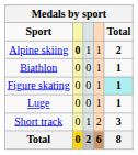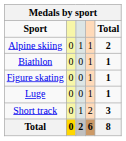Alpine skiing | column 2: bold -> normal
Figure skating | Total: paleturquoise background -> no background
